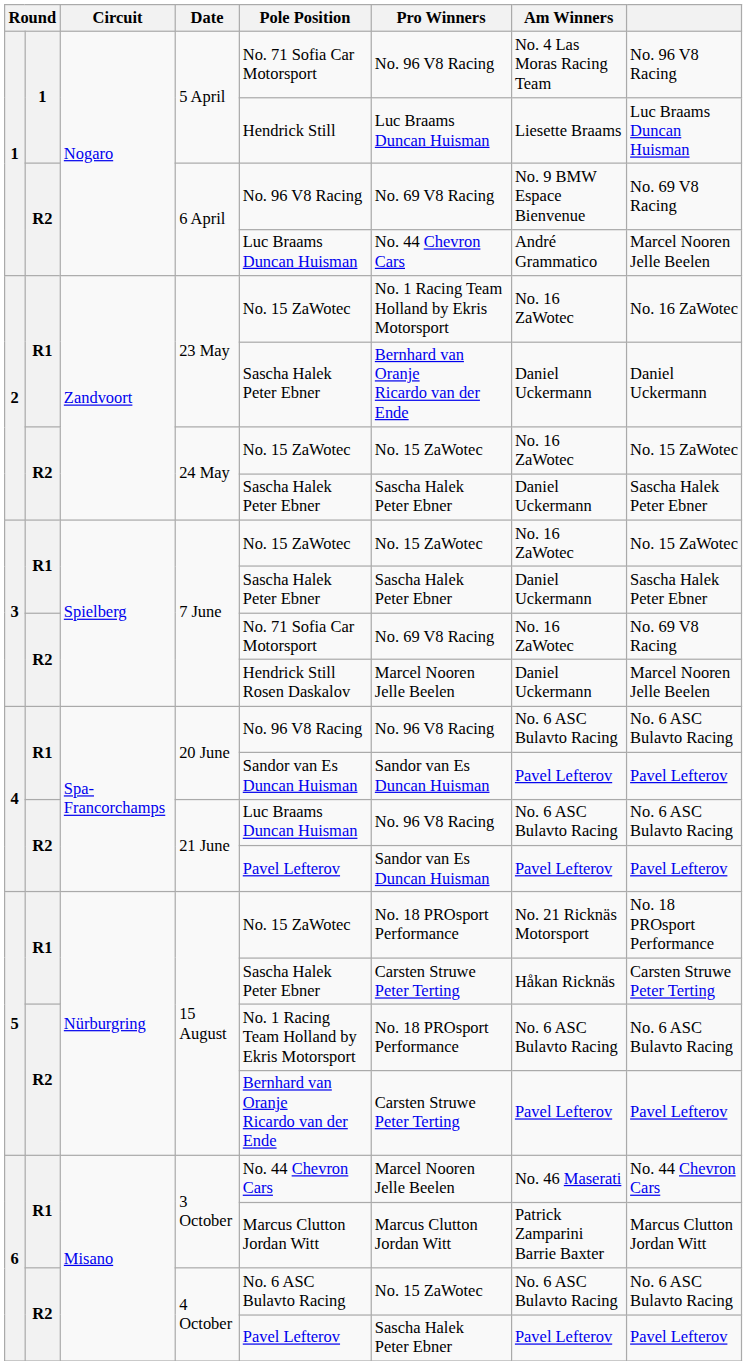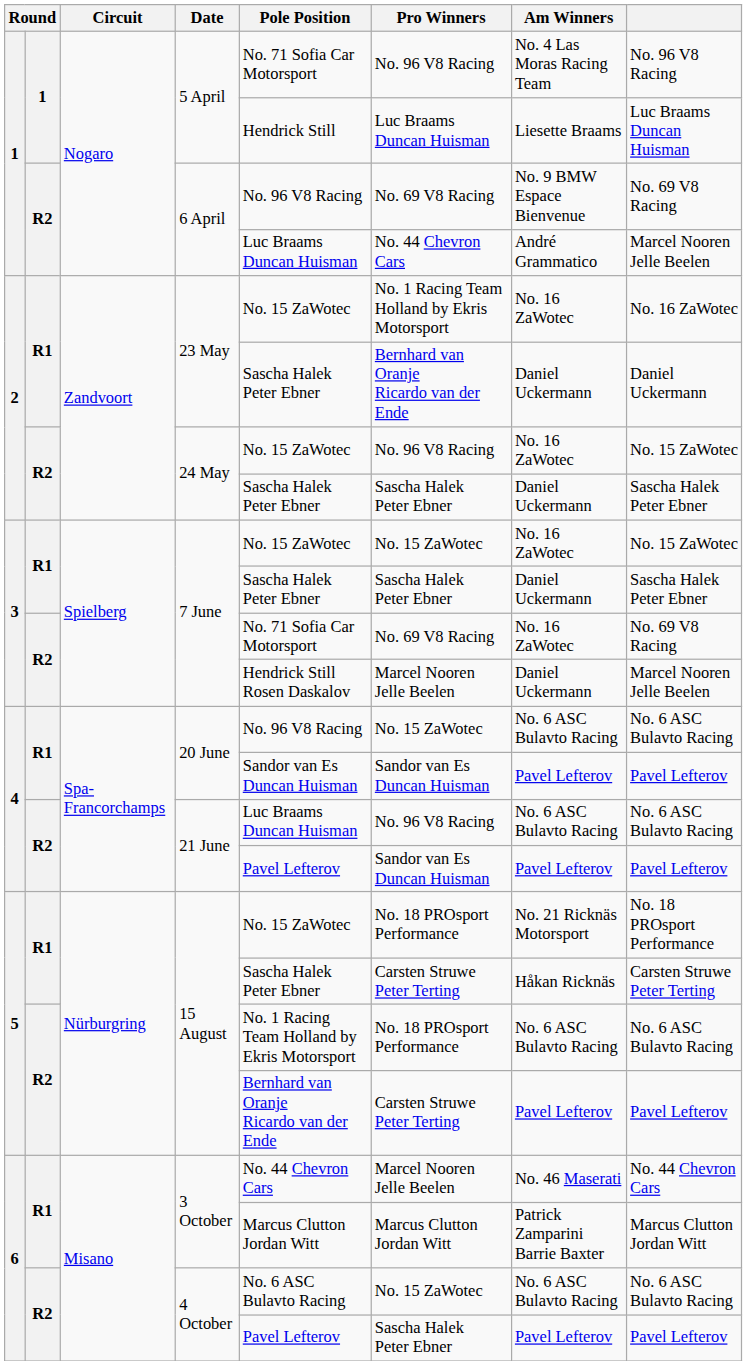row 8 | Pro Winners: No. 15 ZaWotec -> No. 96 V8 Racing
row 14 | Pro Winners: No. 96 V8 Racing -> No. 15 ZaWotec
